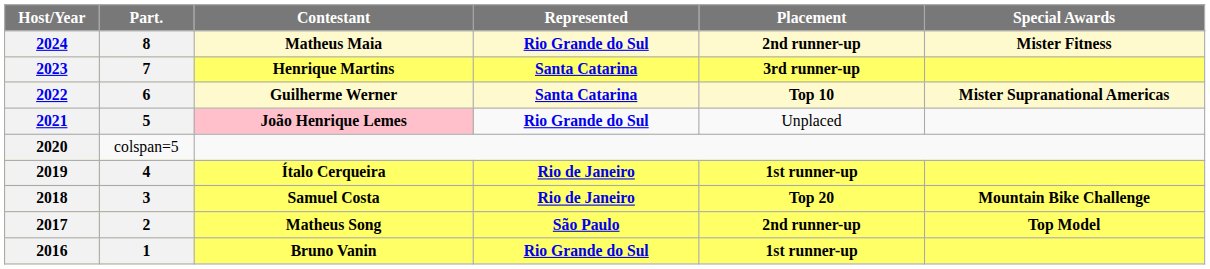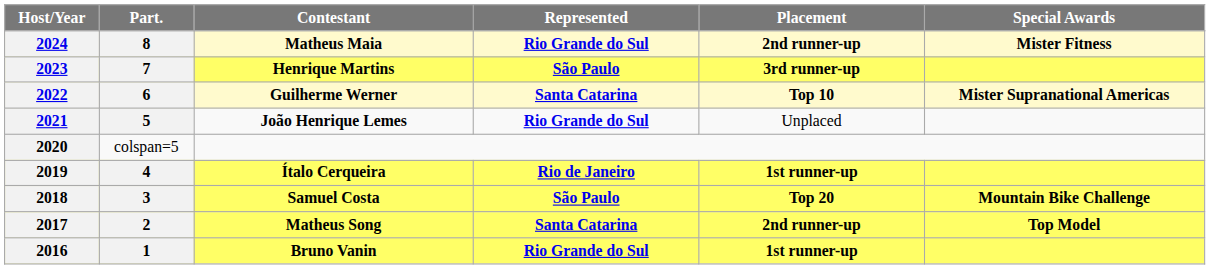2023 | Represented: Santa Catarina -> São Paulo
2021 | Contestant: pink background -> no background
2018 | Represented: Rio de Janeiro -> São Paulo
2017 | Represented: São Paulo -> Santa Catarina
